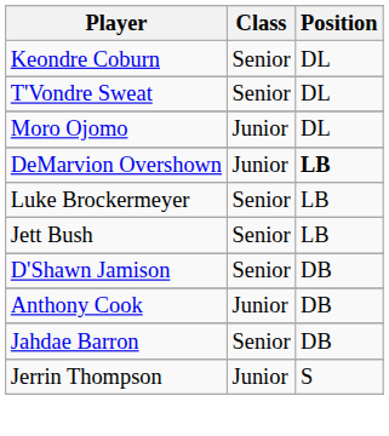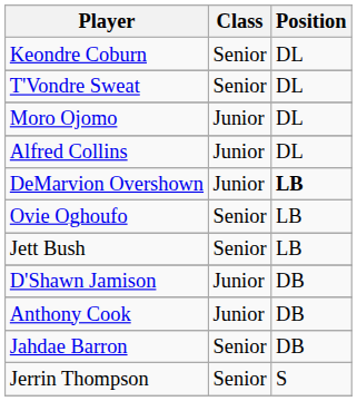+ row: Alfred Collins | Junior | DL
- row: Luke Brockermeyer | Senior | LB
+ row: Ovie Oghoufo | Senior | LB
D'Shawn Jamison | Class: Senior -> Junior
Jerrin Thompson | Class: Junior -> Senior
